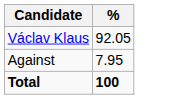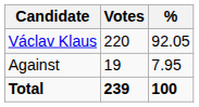+ column: Votes | 220 | 19 | 239
